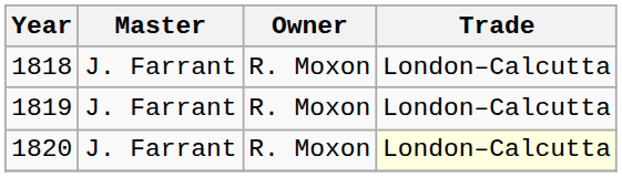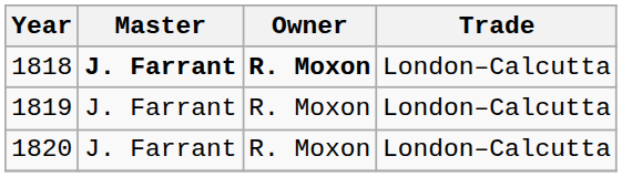1818 | Master: normal -> bold
1818 | Owner: normal -> bold
1820 | Trade: lightyellow background -> no background
